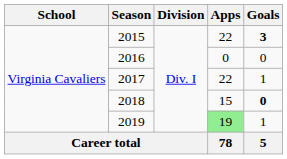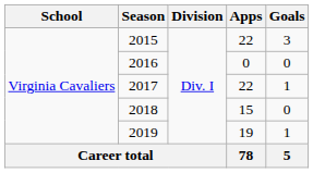2015 | Goals: bold -> normal
2018 | Goals: bold -> normal
2019 | Apps: lightgreen background -> no background
